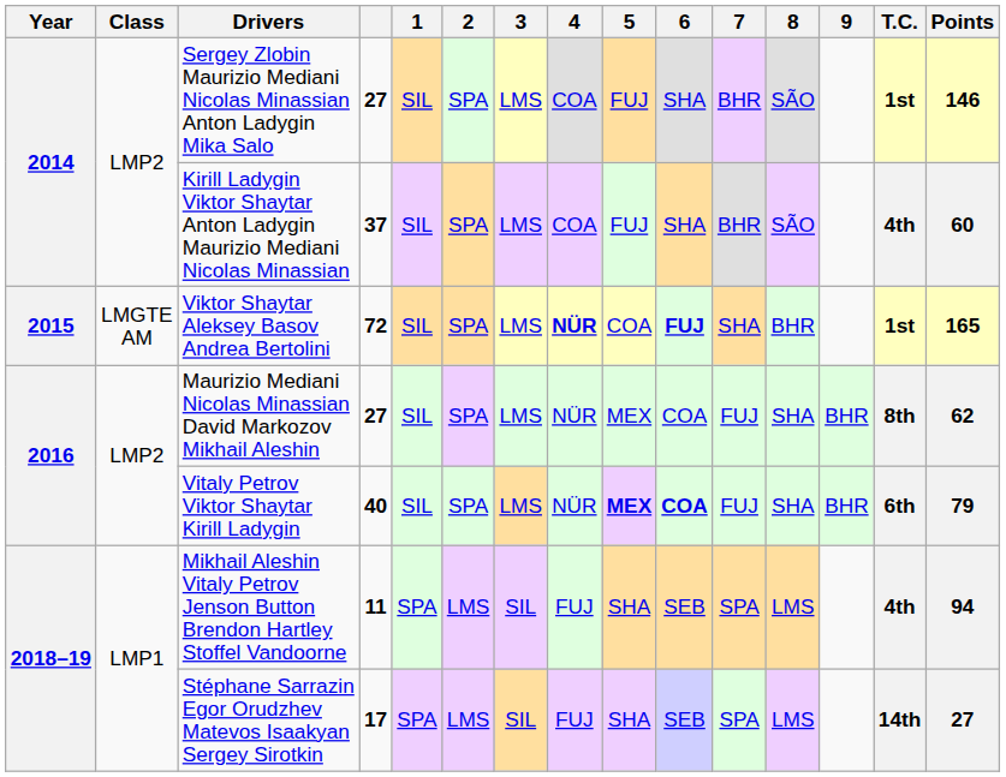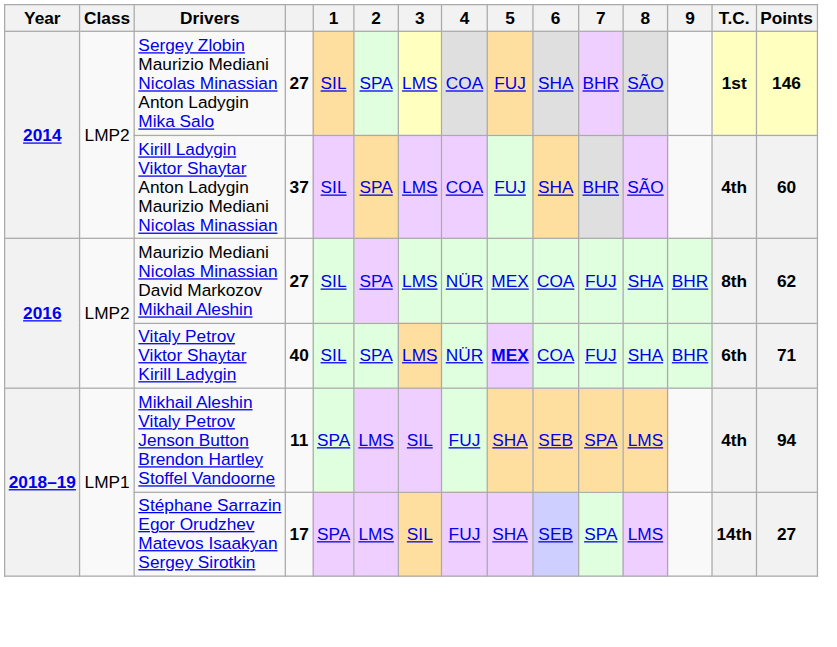- row: 2015 | LMGTE AM | Viktor Shaytar Aleksey Basov Andrea Bertolini | 72 | SIL | SPA | LMS | NÜR | COA | FUJ | SHA | BHR | 1st | 165
Vitaly Petrov Viktor Shaytar Kirill Ladygin | 6: bold -> normal
Vitaly Petrov Viktor Shaytar Kirill Ladygin | Points: 79 -> 71
